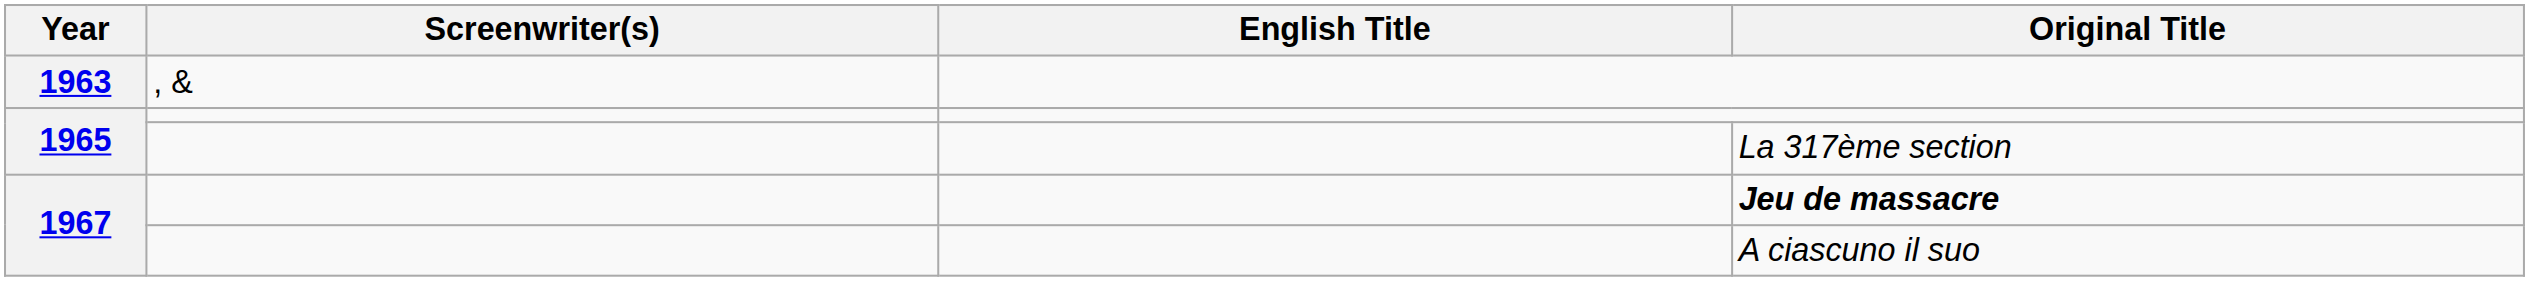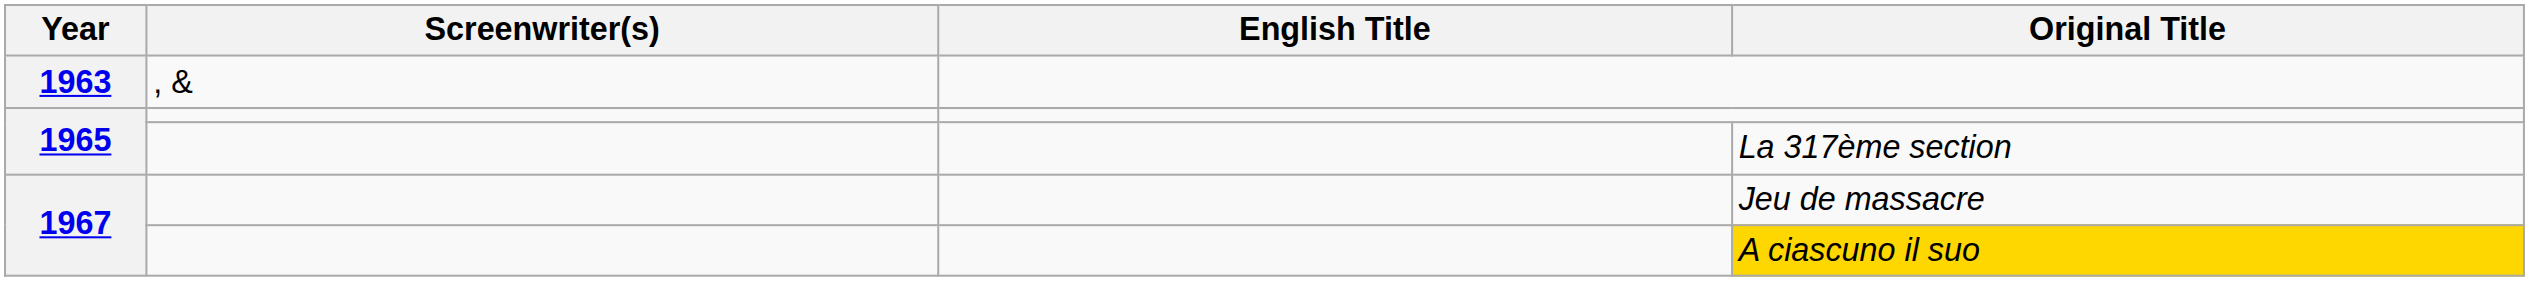Jeu de massacre | Original Title: bold -> normal
A ciascuno il suo | Original Title: no background -> gold background
